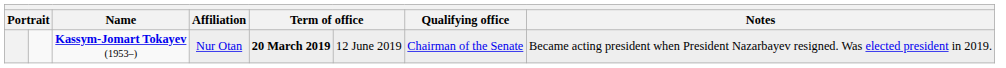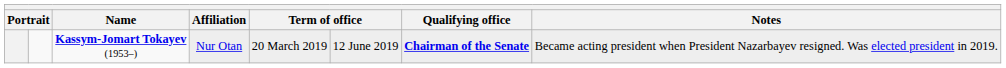Kassym-Jomart Tokayev (1953–) | column 5: bold -> normal
Kassym-Jomart Tokayev (1953–) | Qualifying office: normal -> bold
